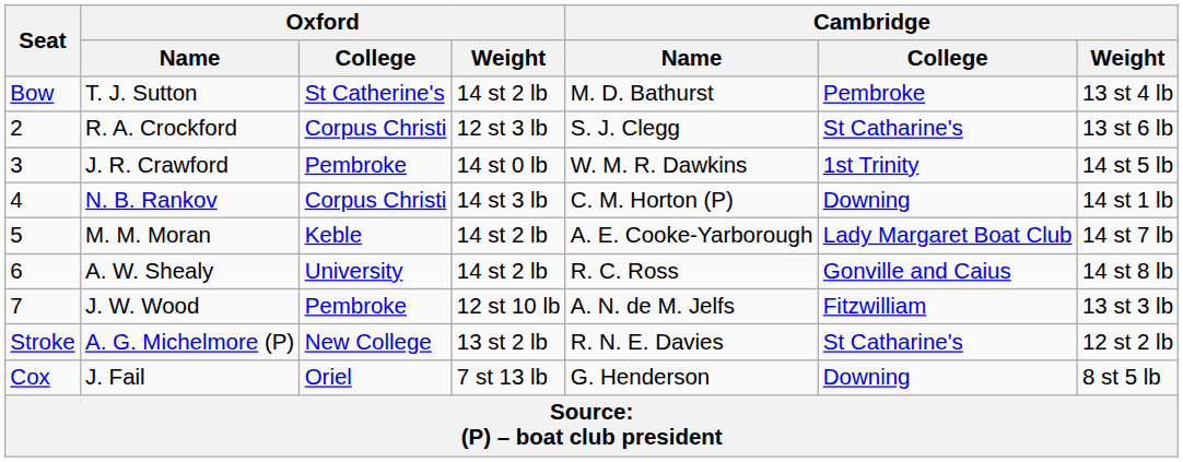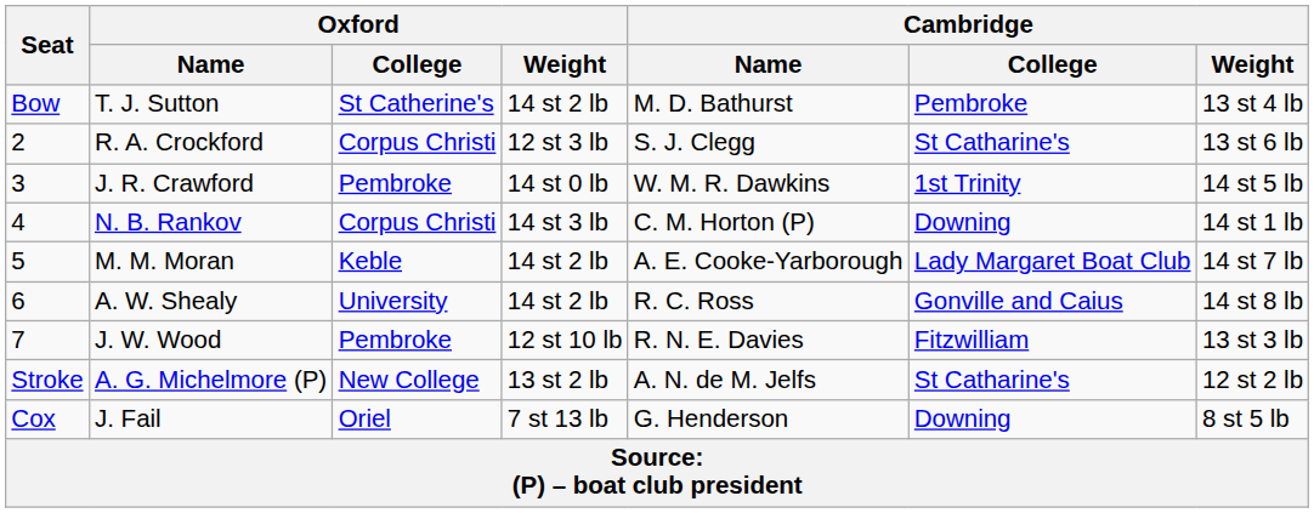J. W. Wood | Cambridge / Name: A. N. de M. Jelfs -> R. N. E. Davies
A. G. Michelmore (P) | Cambridge / Name: R. N. E. Davies -> A. N. de M. Jelfs
